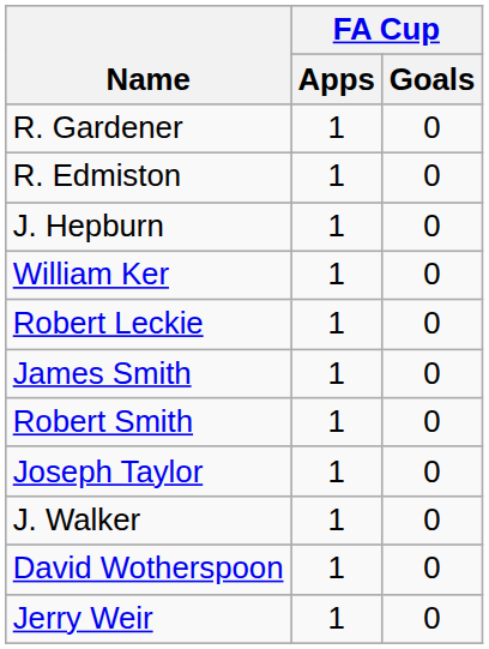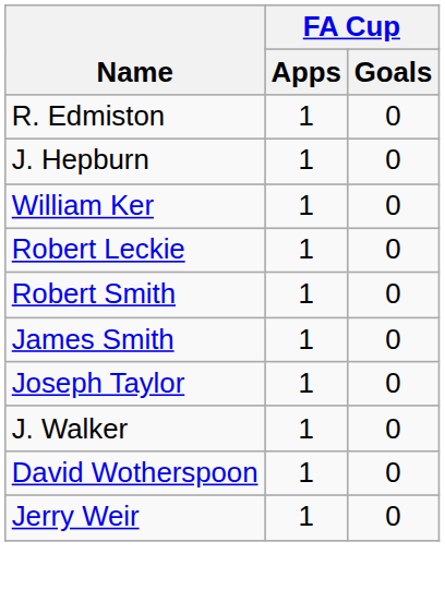- row: R. Gardener | 1 | 0
rows swapped: James Smith <-> Robert Smith
